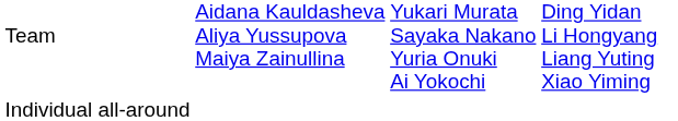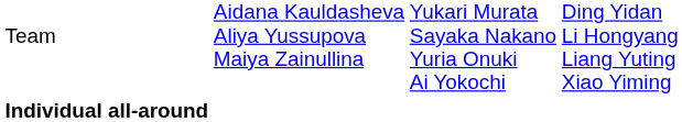row 2 | column 1: normal -> bold
